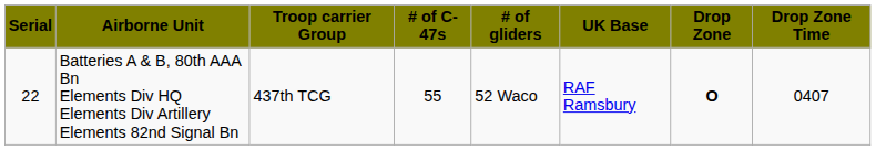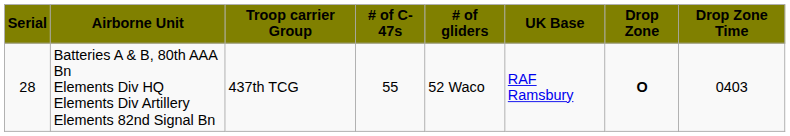row 2 | column 1: 22 -> 28
row 2 | column 8: 0407 -> 0403
